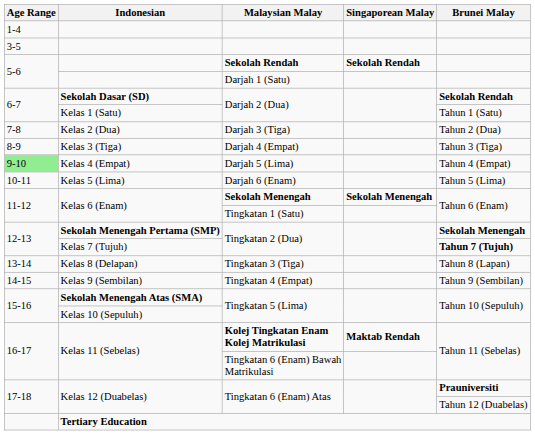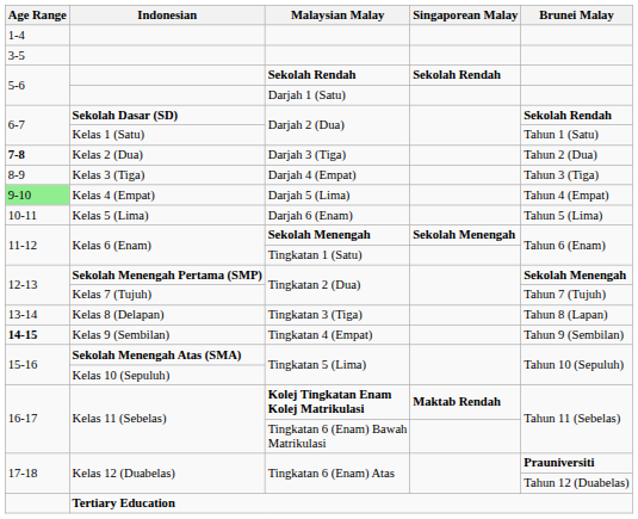Darjah 3 (Tiga) | Age Range: normal -> bold
Kelas 7 (Tujuh) / Tingkatan 2 (Dua) | Brunei Malay: bold -> normal
Tingkatan 4 (Empat) | Age Range: normal -> bold
